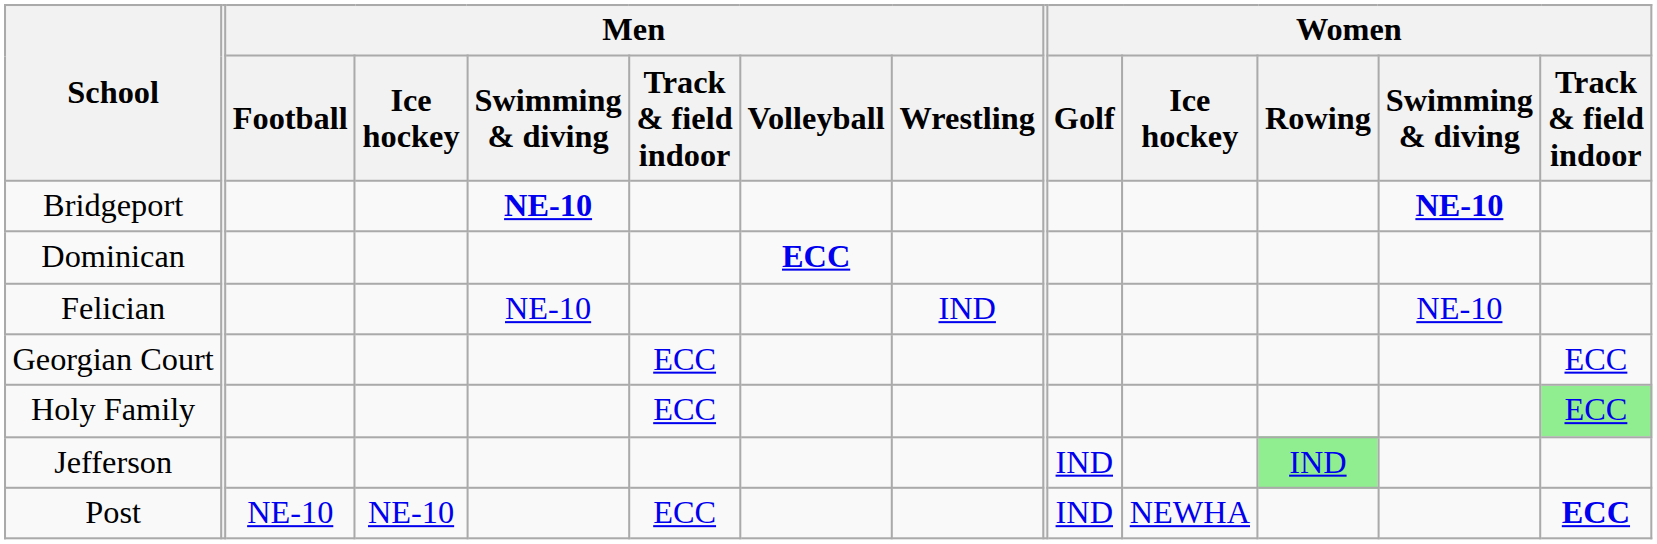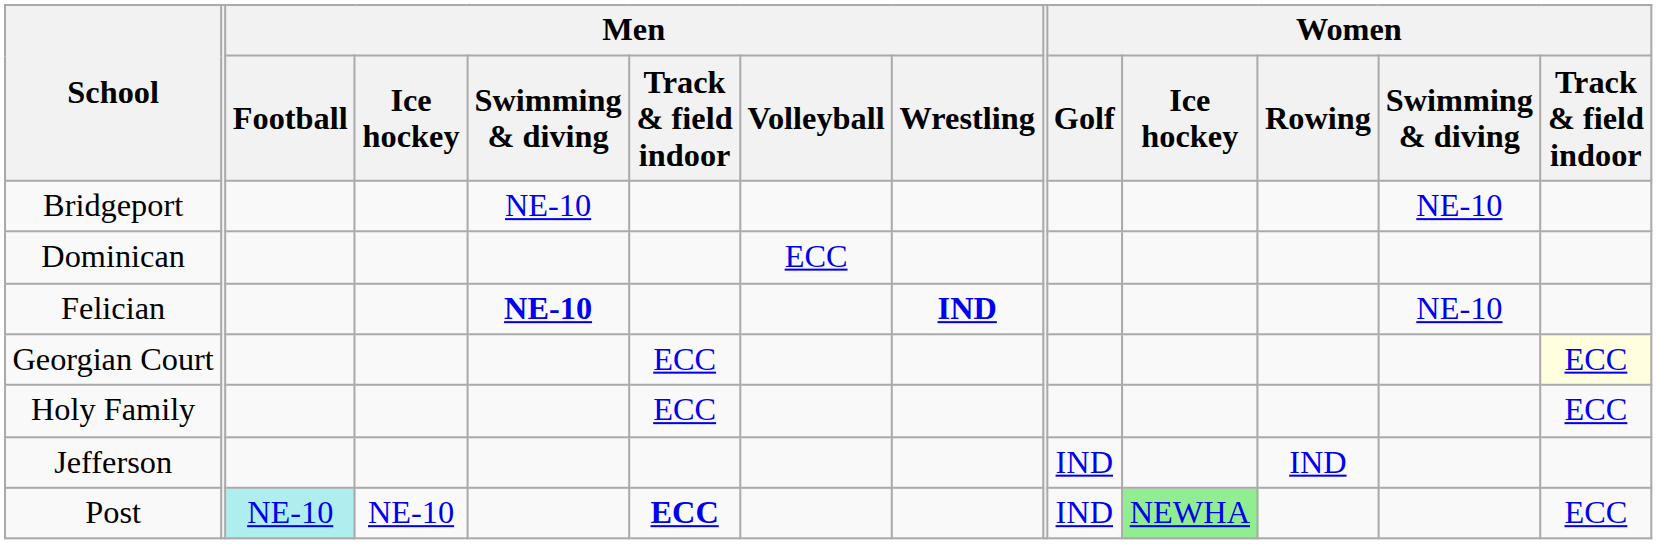Bridgeport | Men / Swimming & diving: bold -> normal
Bridgeport | Women / Swimming & diving: bold -> normal
Dominican | Men / Volleyball: bold -> normal
Felician | Men / Swimming & diving: normal -> bold
Felician | Men / Wrestling: normal -> bold
Georgian Court | Women / Track & field indoor: no background -> lightyellow background
Holy Family | Women / Track & field indoor: lightgreen background -> no background
Jefferson | Women / Rowing: lightgreen background -> no background
Post | Men / Football: no background -> paleturquoise background
Post | Men / Track & field indoor: normal -> bold
Post | Women / Ice hockey: no background -> lightgreen background
Post | Women / Track & field indoor: bold -> normal
